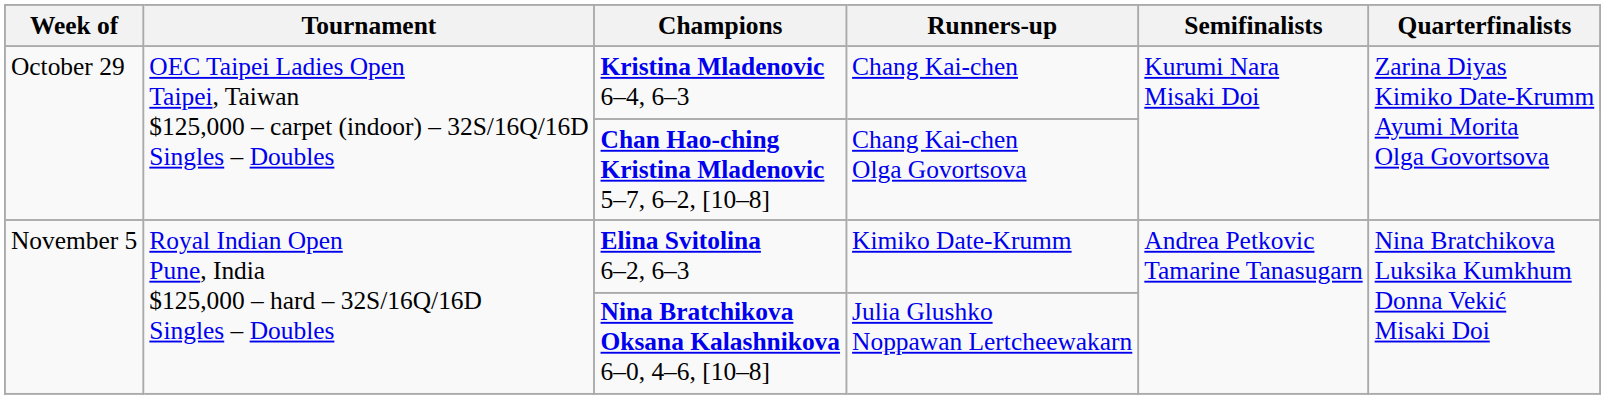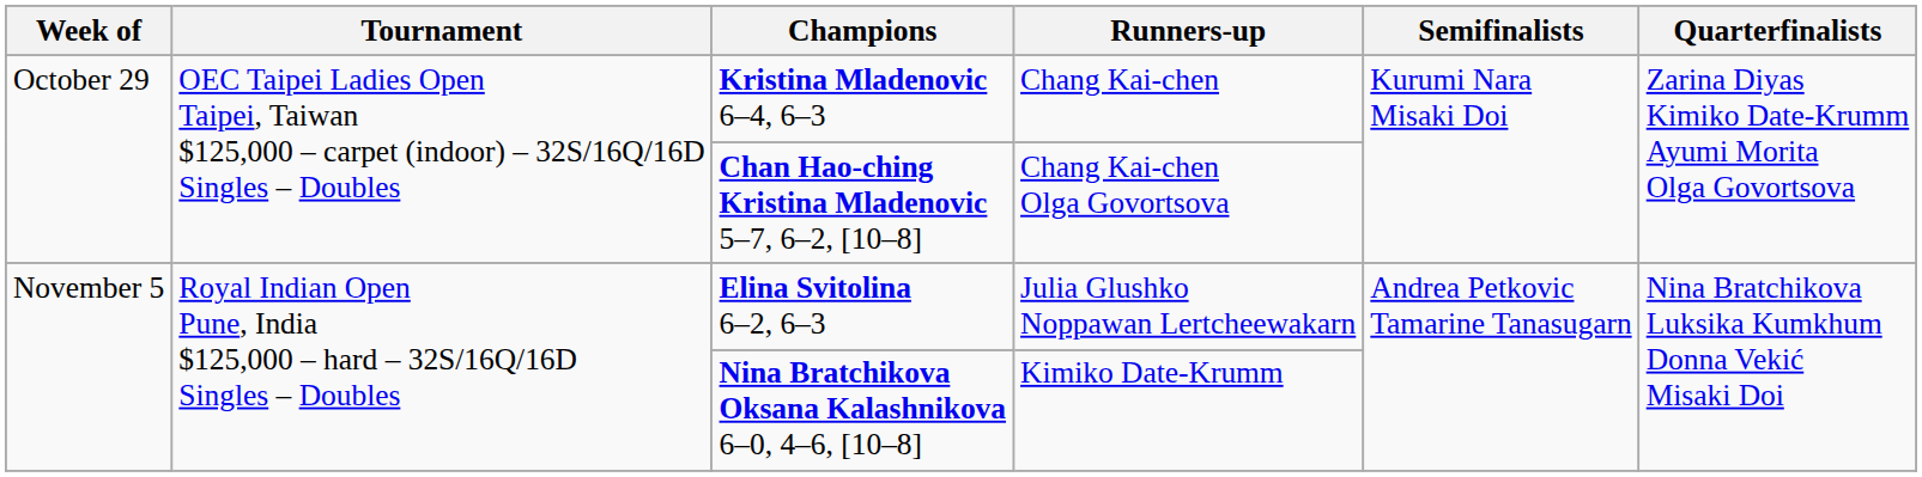Elina Svitolina 6–2, 6–3 | Runners-up: Kimiko Date-Krumm -> Julia Glushko Noppawan Lertcheewakarn
Nina Bratchikova Oksana Kalashnikova 6–0, 4–6, [10–8] | Runners-up: Julia Glushko Noppawan Lertcheewakarn -> Kimiko Date-Krumm
